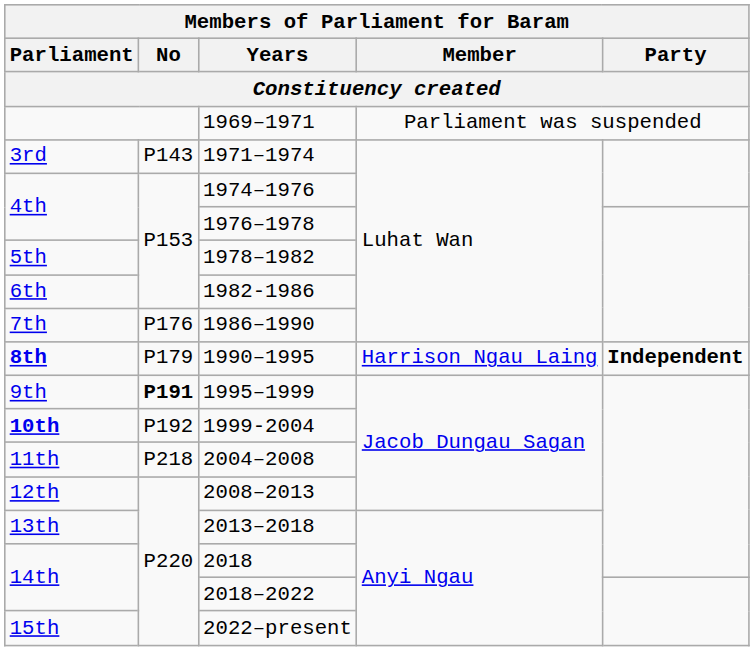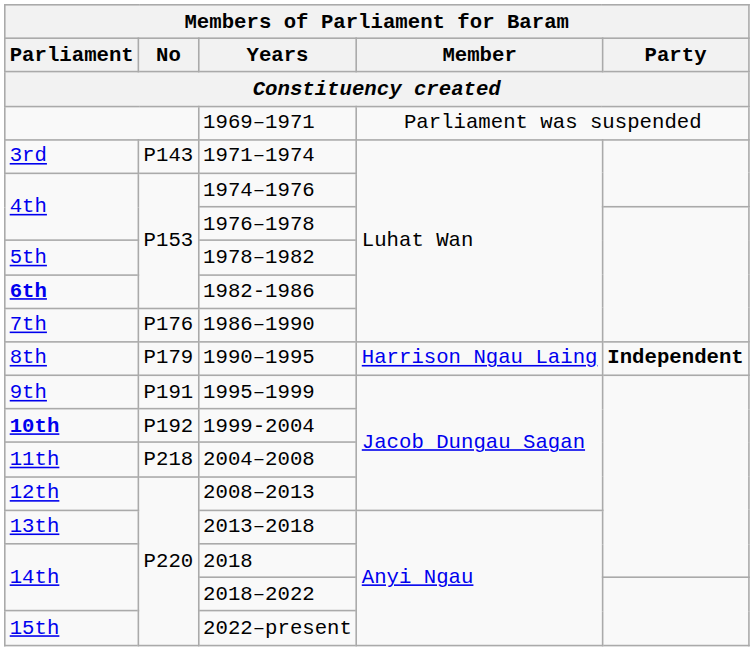1982-1986 | Parliament: normal -> bold
1990–1995 | Parliament: bold -> normal
1995–1999 | No: bold -> normal
